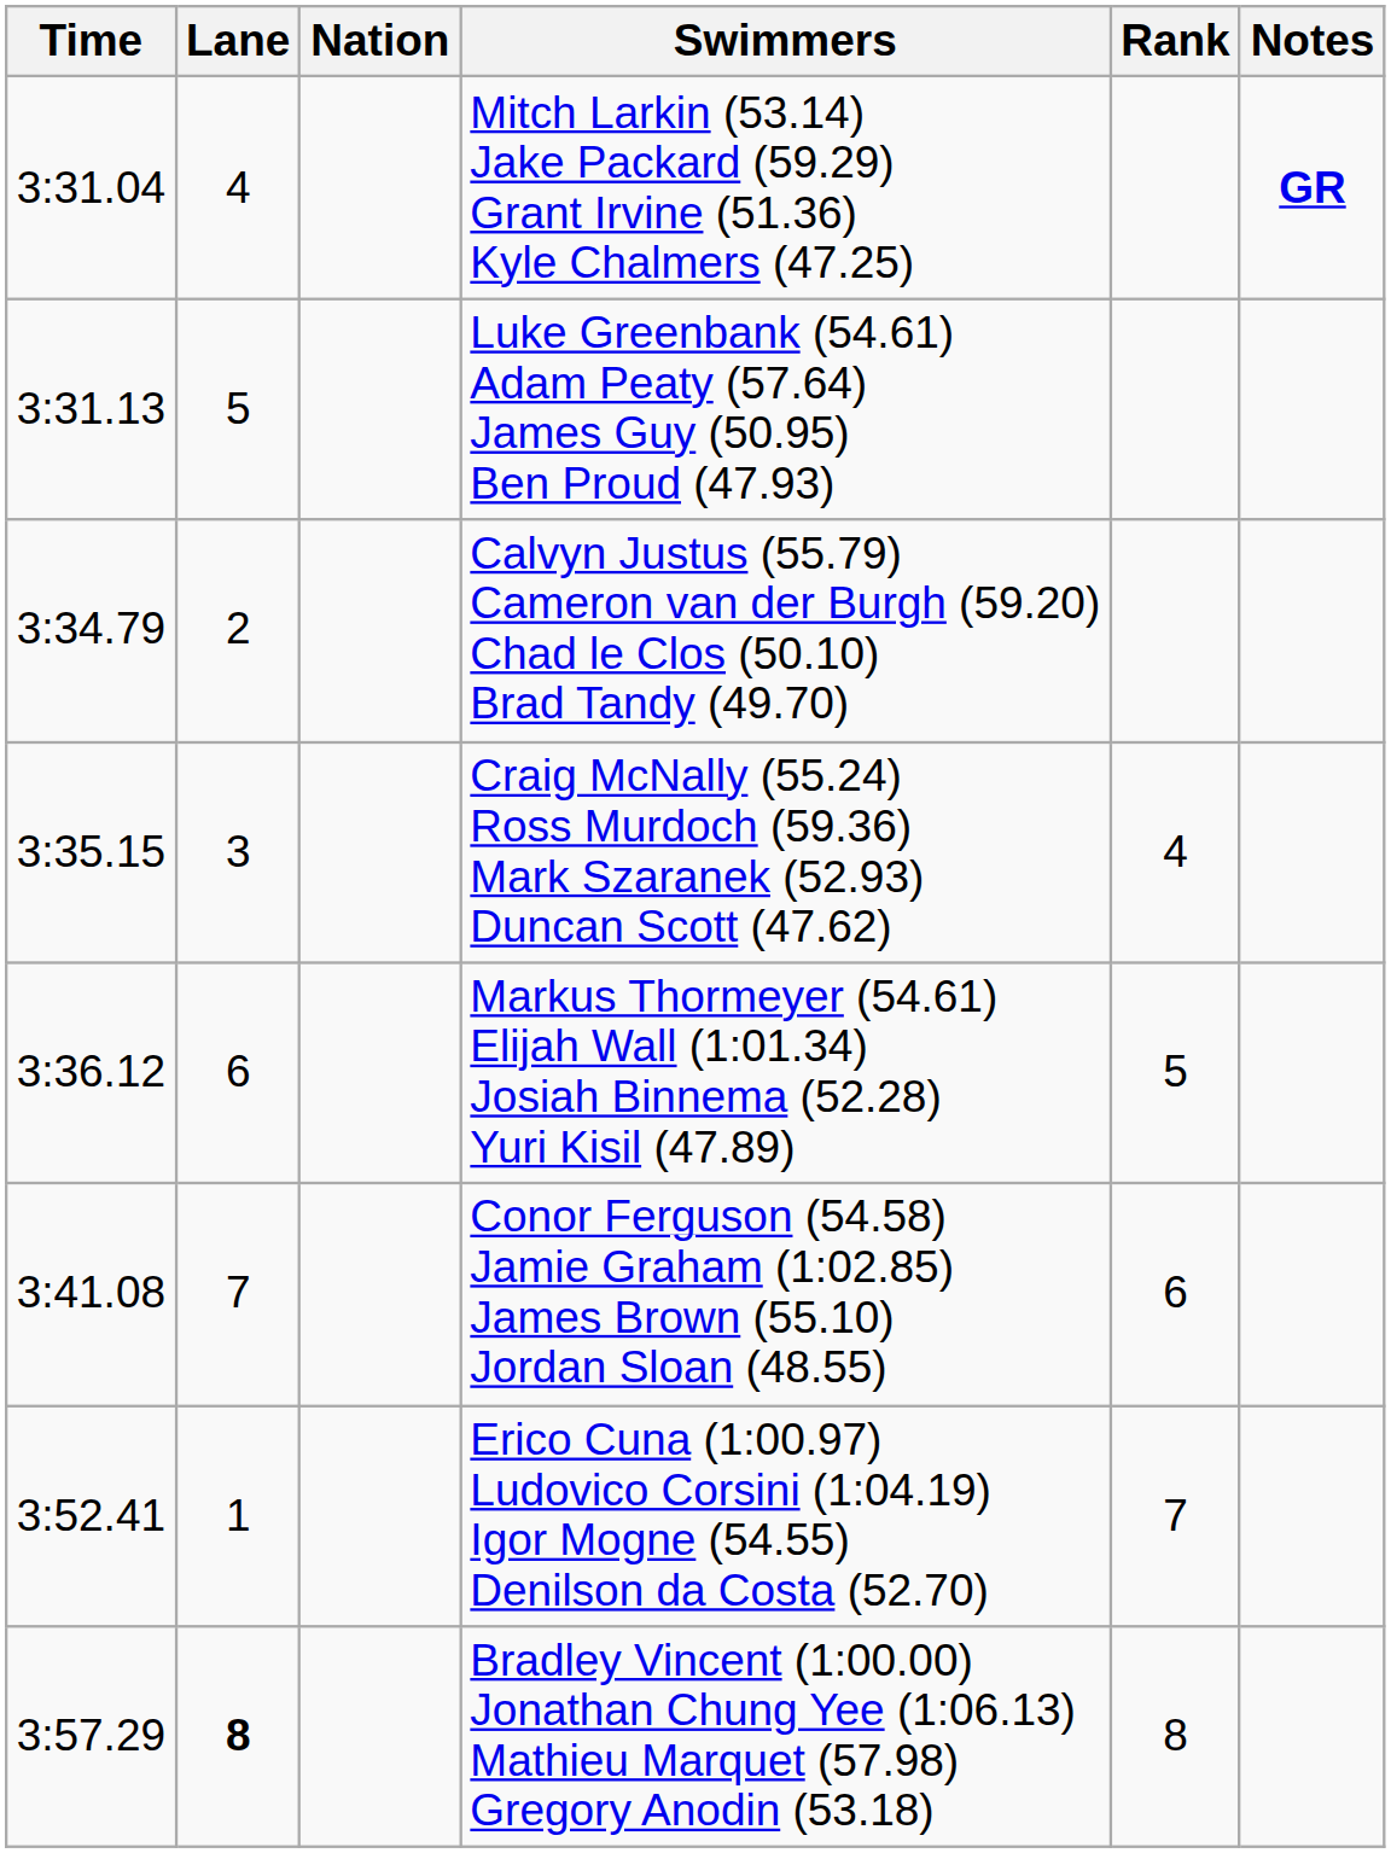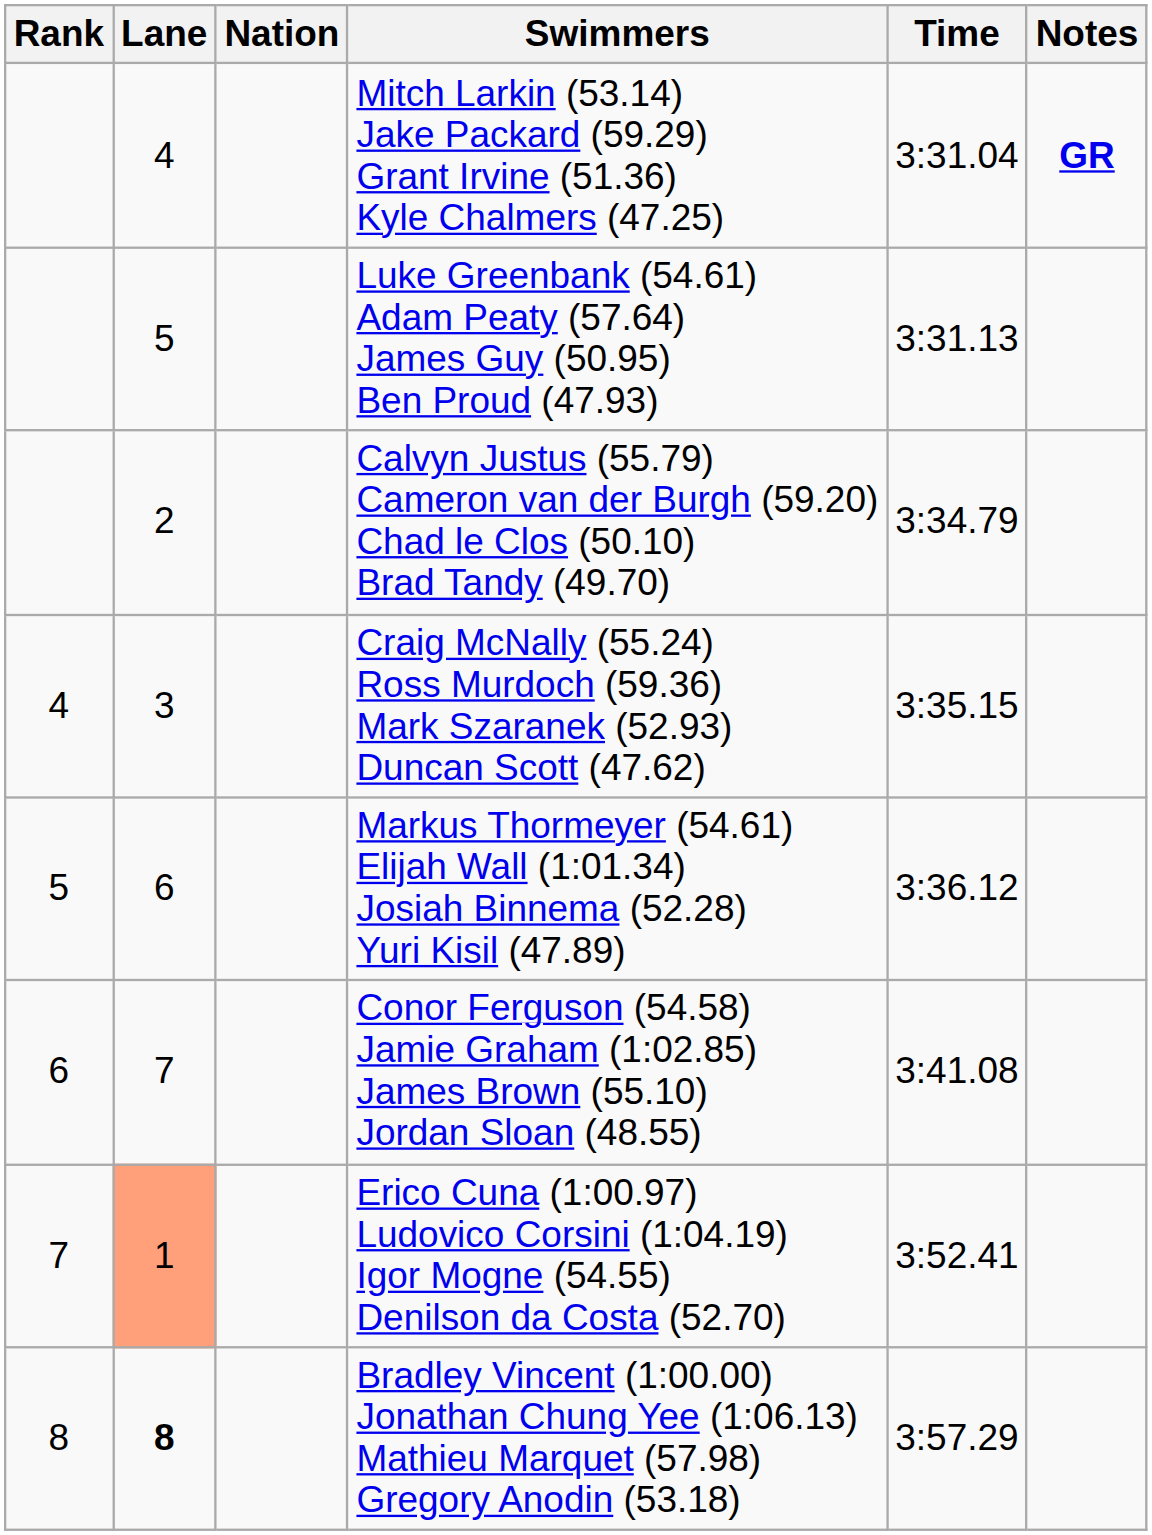columns swapped: Rank <-> Time
row 8 | Lane: no background -> lightsalmon background
